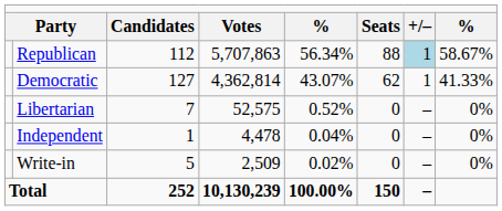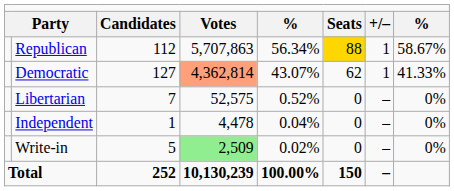Republican | column 6: no background -> gold background
Republican | column 7: lightblue background -> no background
Democratic | column 4: no background -> lightsalmon background
Write-in | column 4: no background -> lightgreen background
